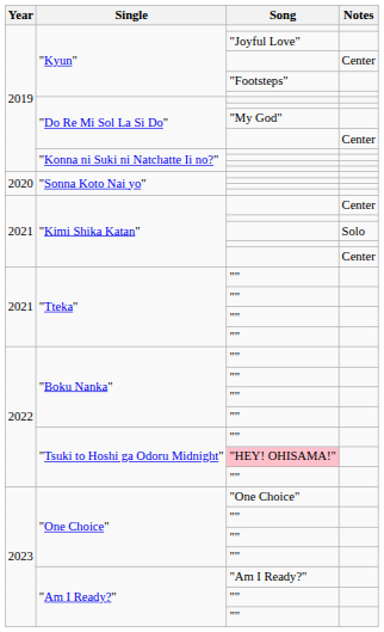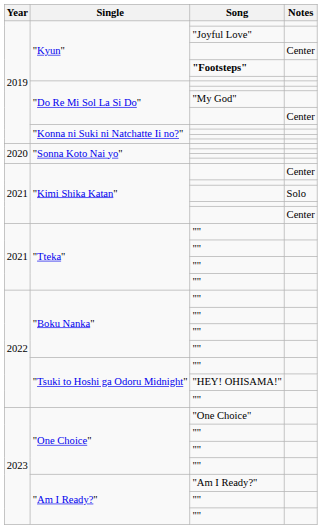"Kyun" / "Footsteps" | Song: normal -> bold
"Tsuki to Hoshi ga Odoru Midnight" / "HEY! OHISAMA!" | Song: pink background -> no background
